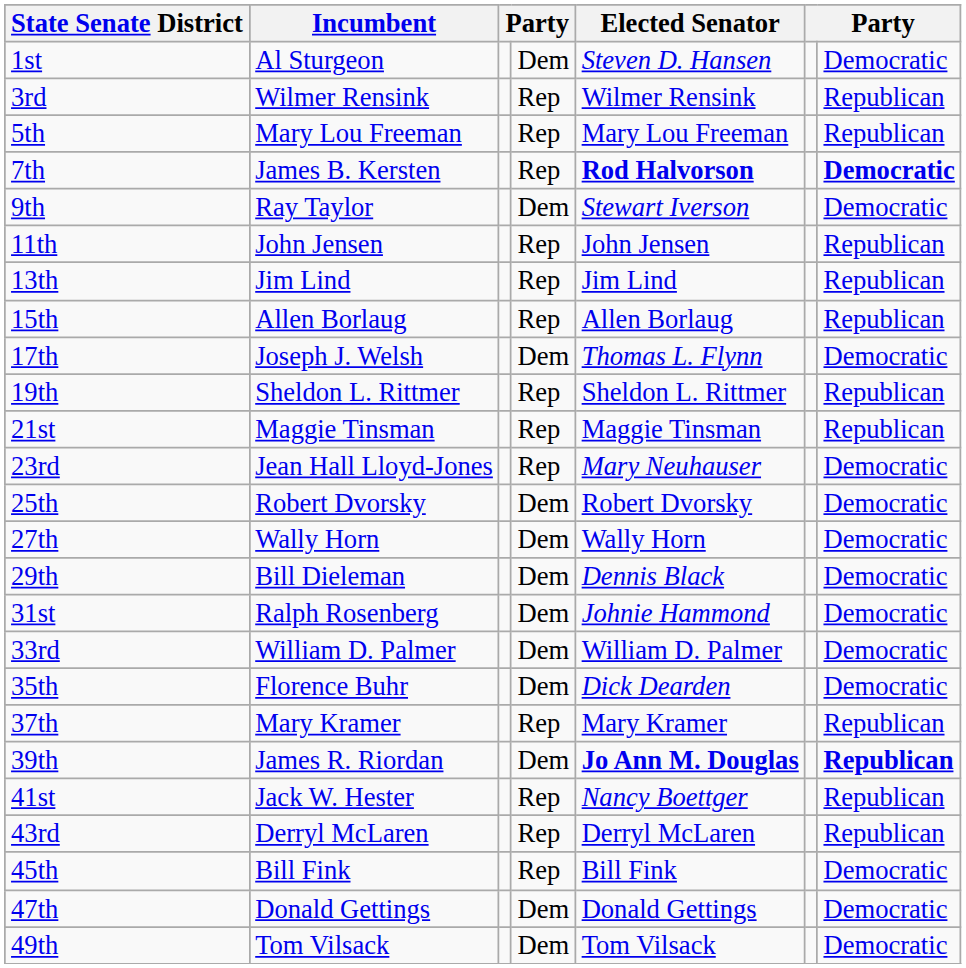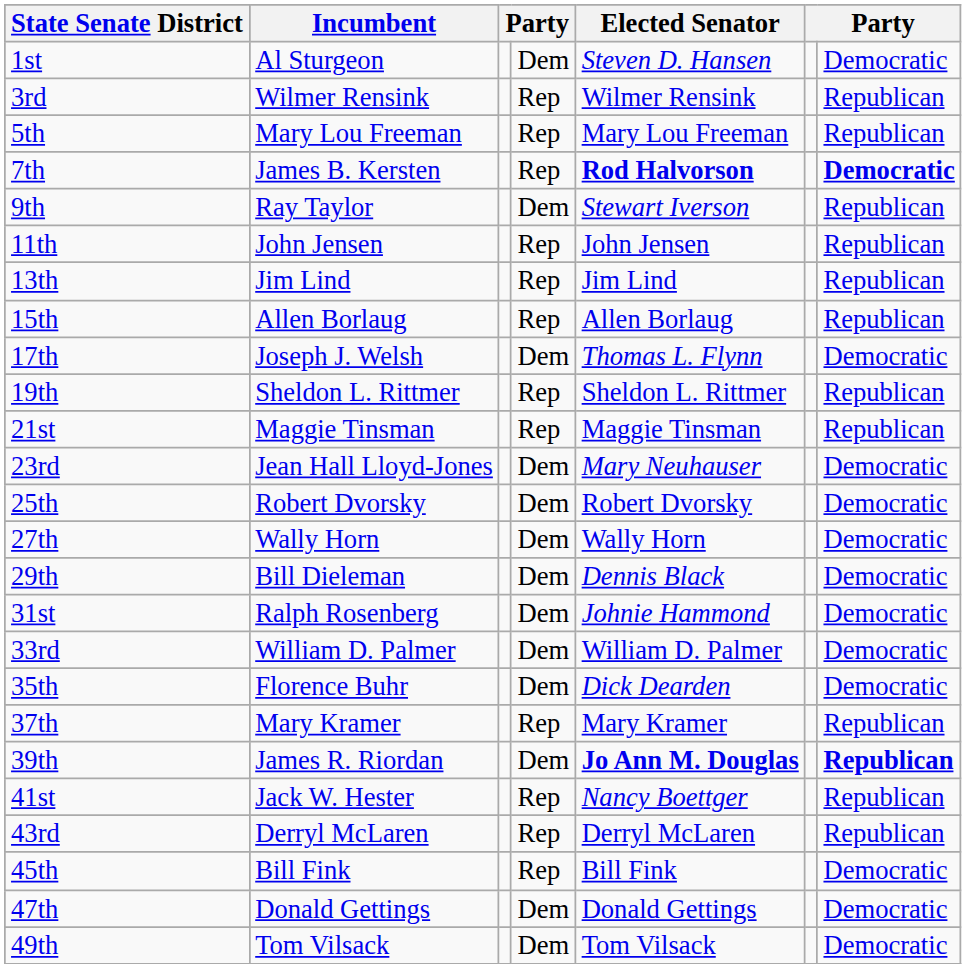9th | column 7: Democratic -> Republican
23rd | column 4: Rep -> Dem
